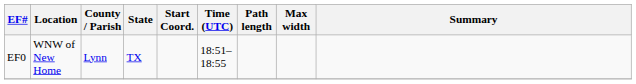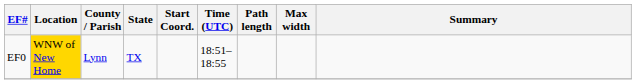EF0 | Location: no background -> gold background
